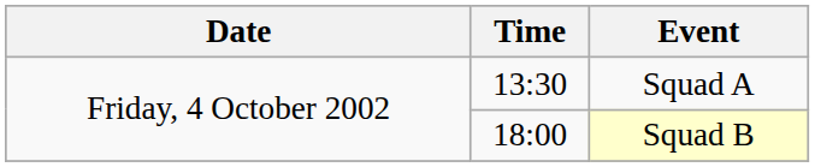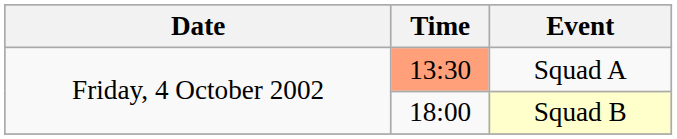Squad A | Time: no background -> lightsalmon background
